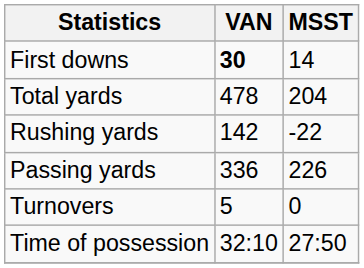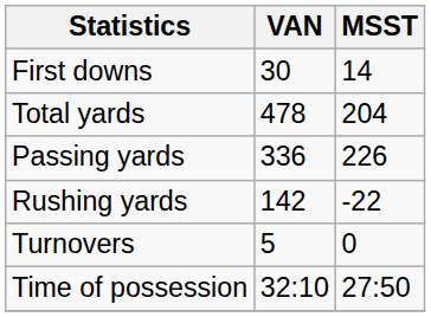First downs | VAN: bold -> normal
rows swapped: Rushing yards <-> Passing yards
